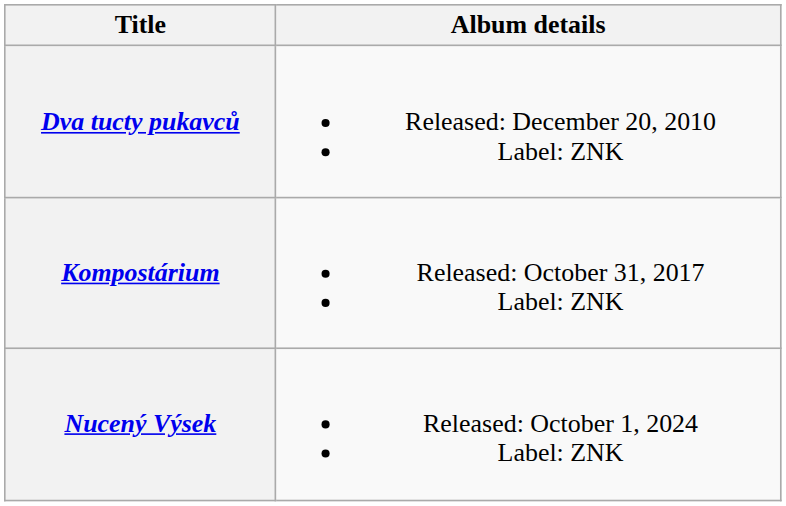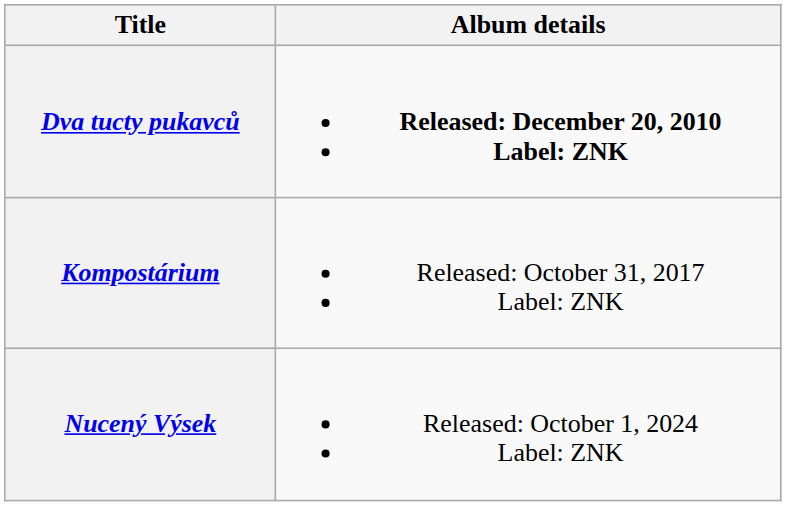Dva tucty pukavců | Album details: normal -> bold
